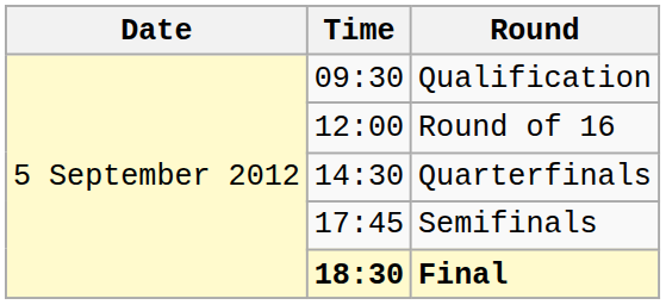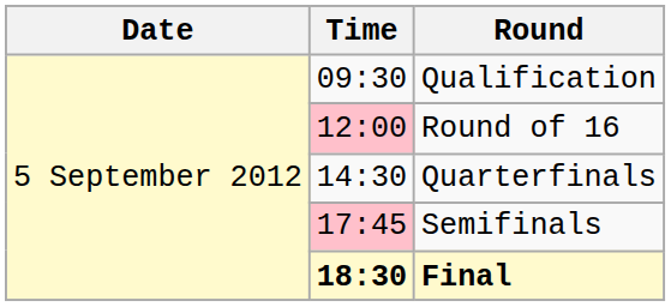Round of 16 | Time: no background -> pink background
Semifinals | Time: no background -> pink background
